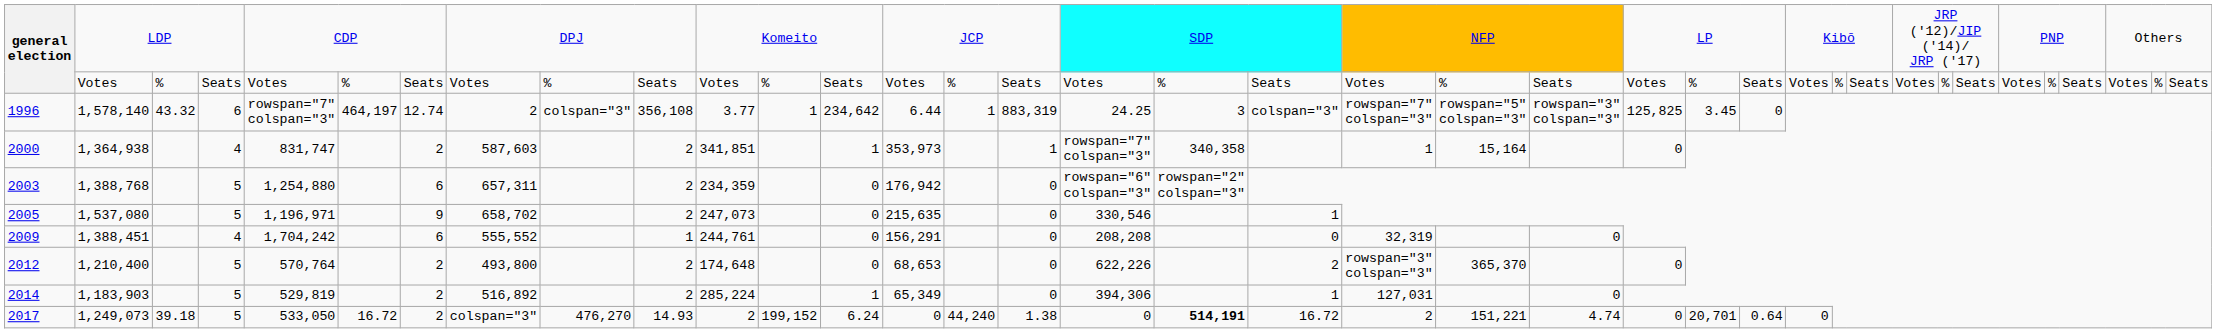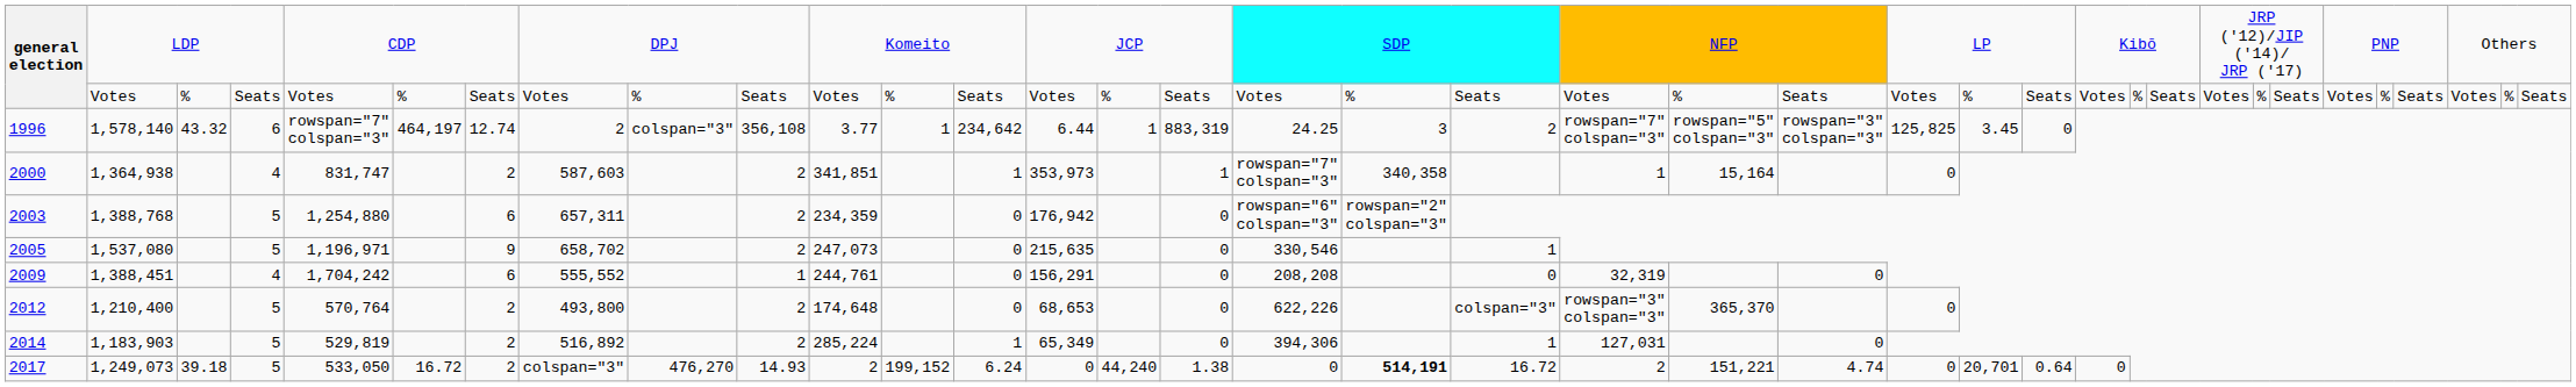1996 | column 19: colspan="3" -> 2
2012 | column 19: 2 -> colspan="3"
